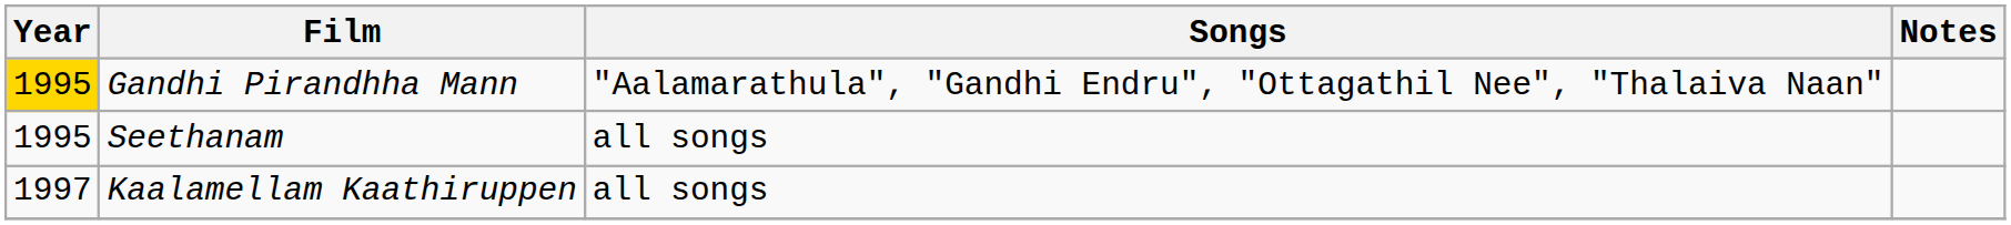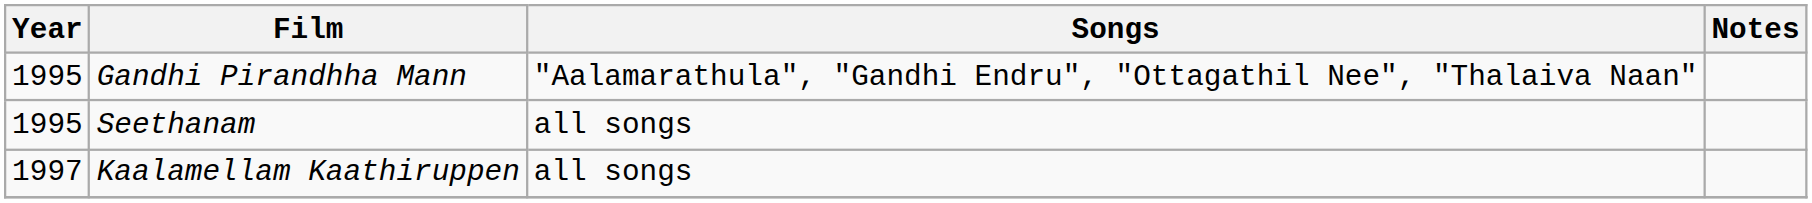Gandhi Pirandhha Mann | Year: gold background -> no background
